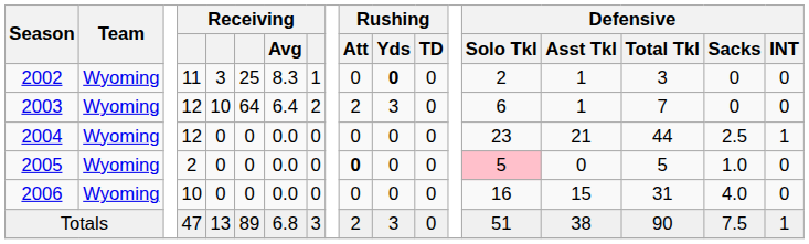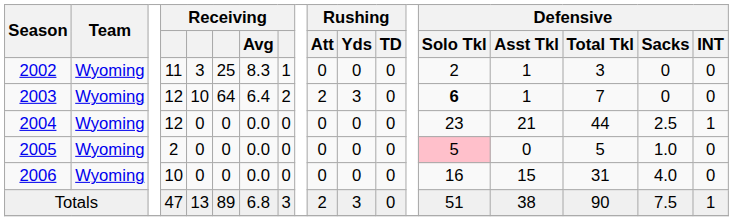2002 | Rushing / Yds: bold -> normal
2003 | Defensive / Solo Tkl: normal -> bold
2005 | Rushing / Att: bold -> normal
